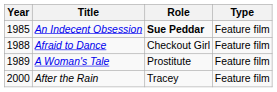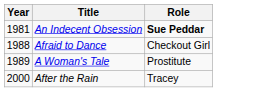- column: Type | Feature film | Feature film | Feature film | Feature film
An Indecent Obsession | Year: 1985 -> 1981
